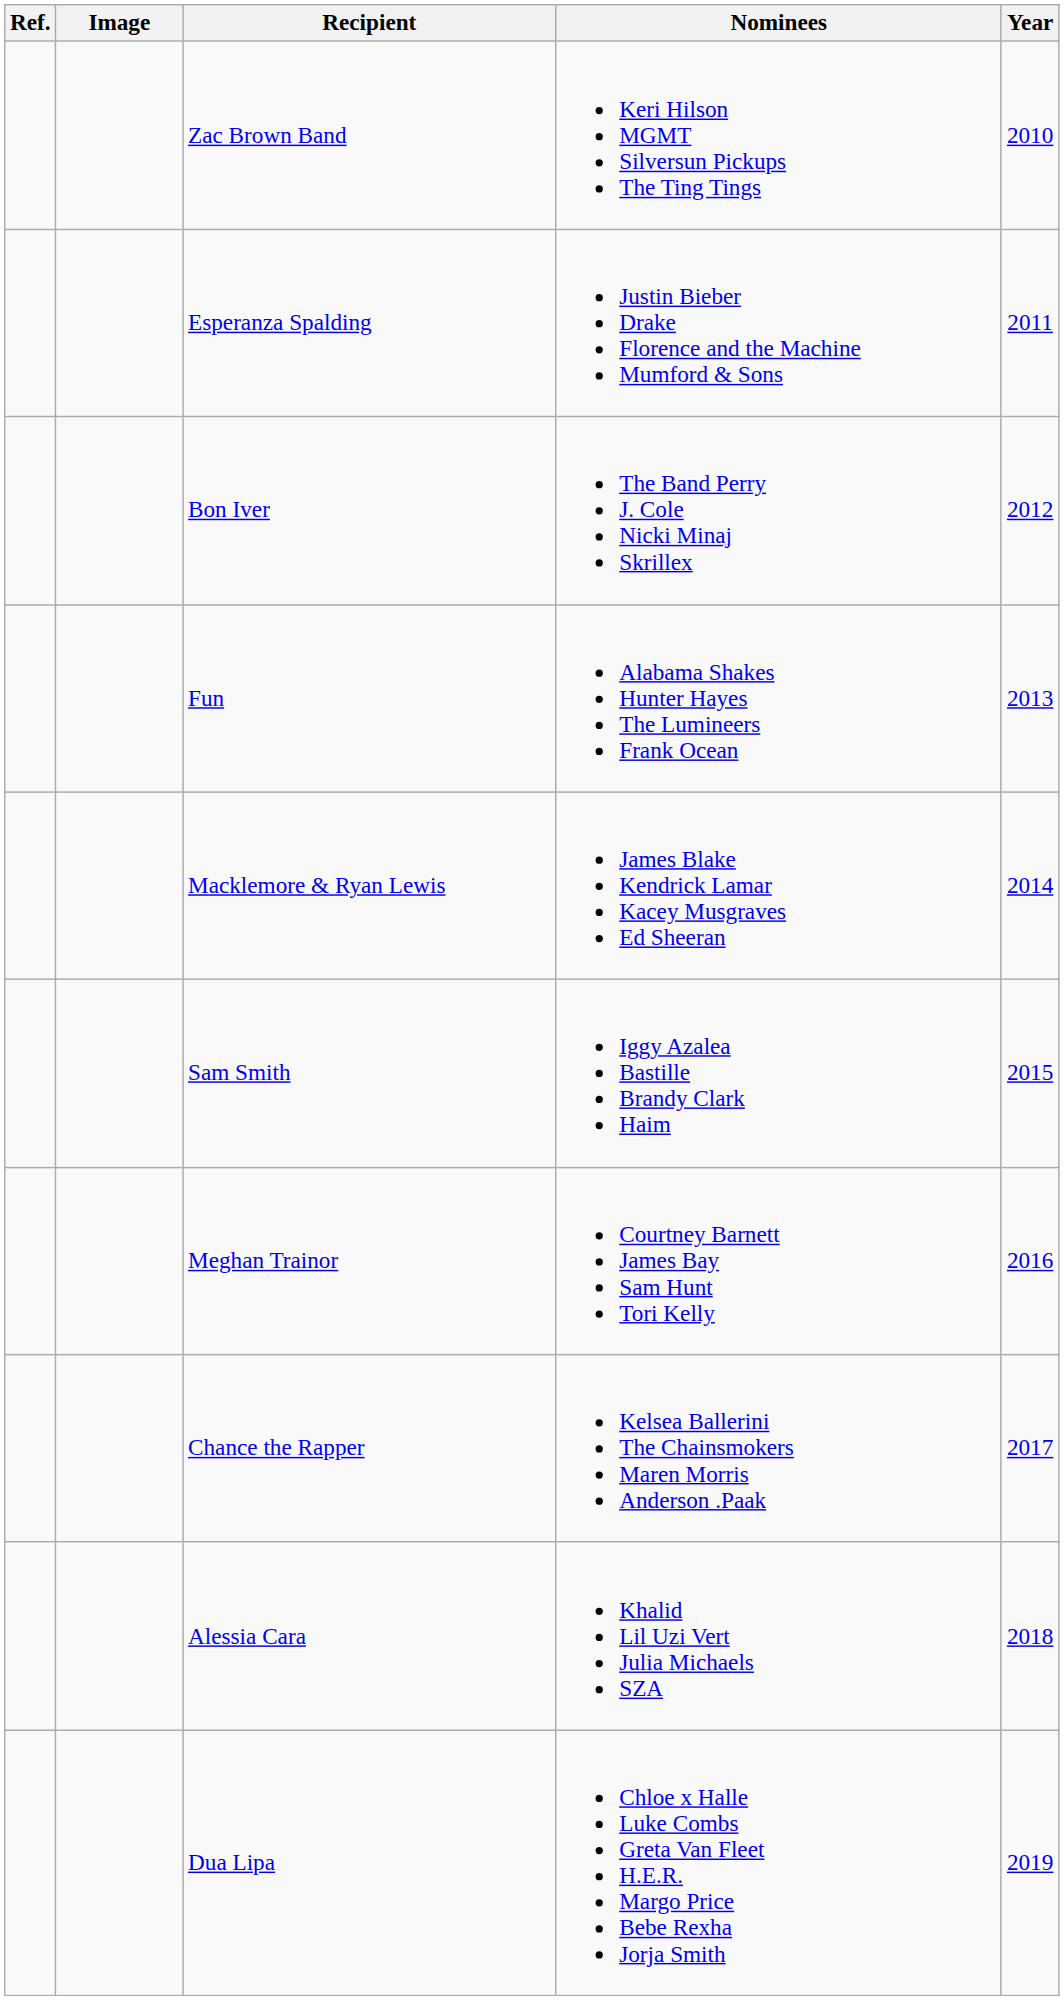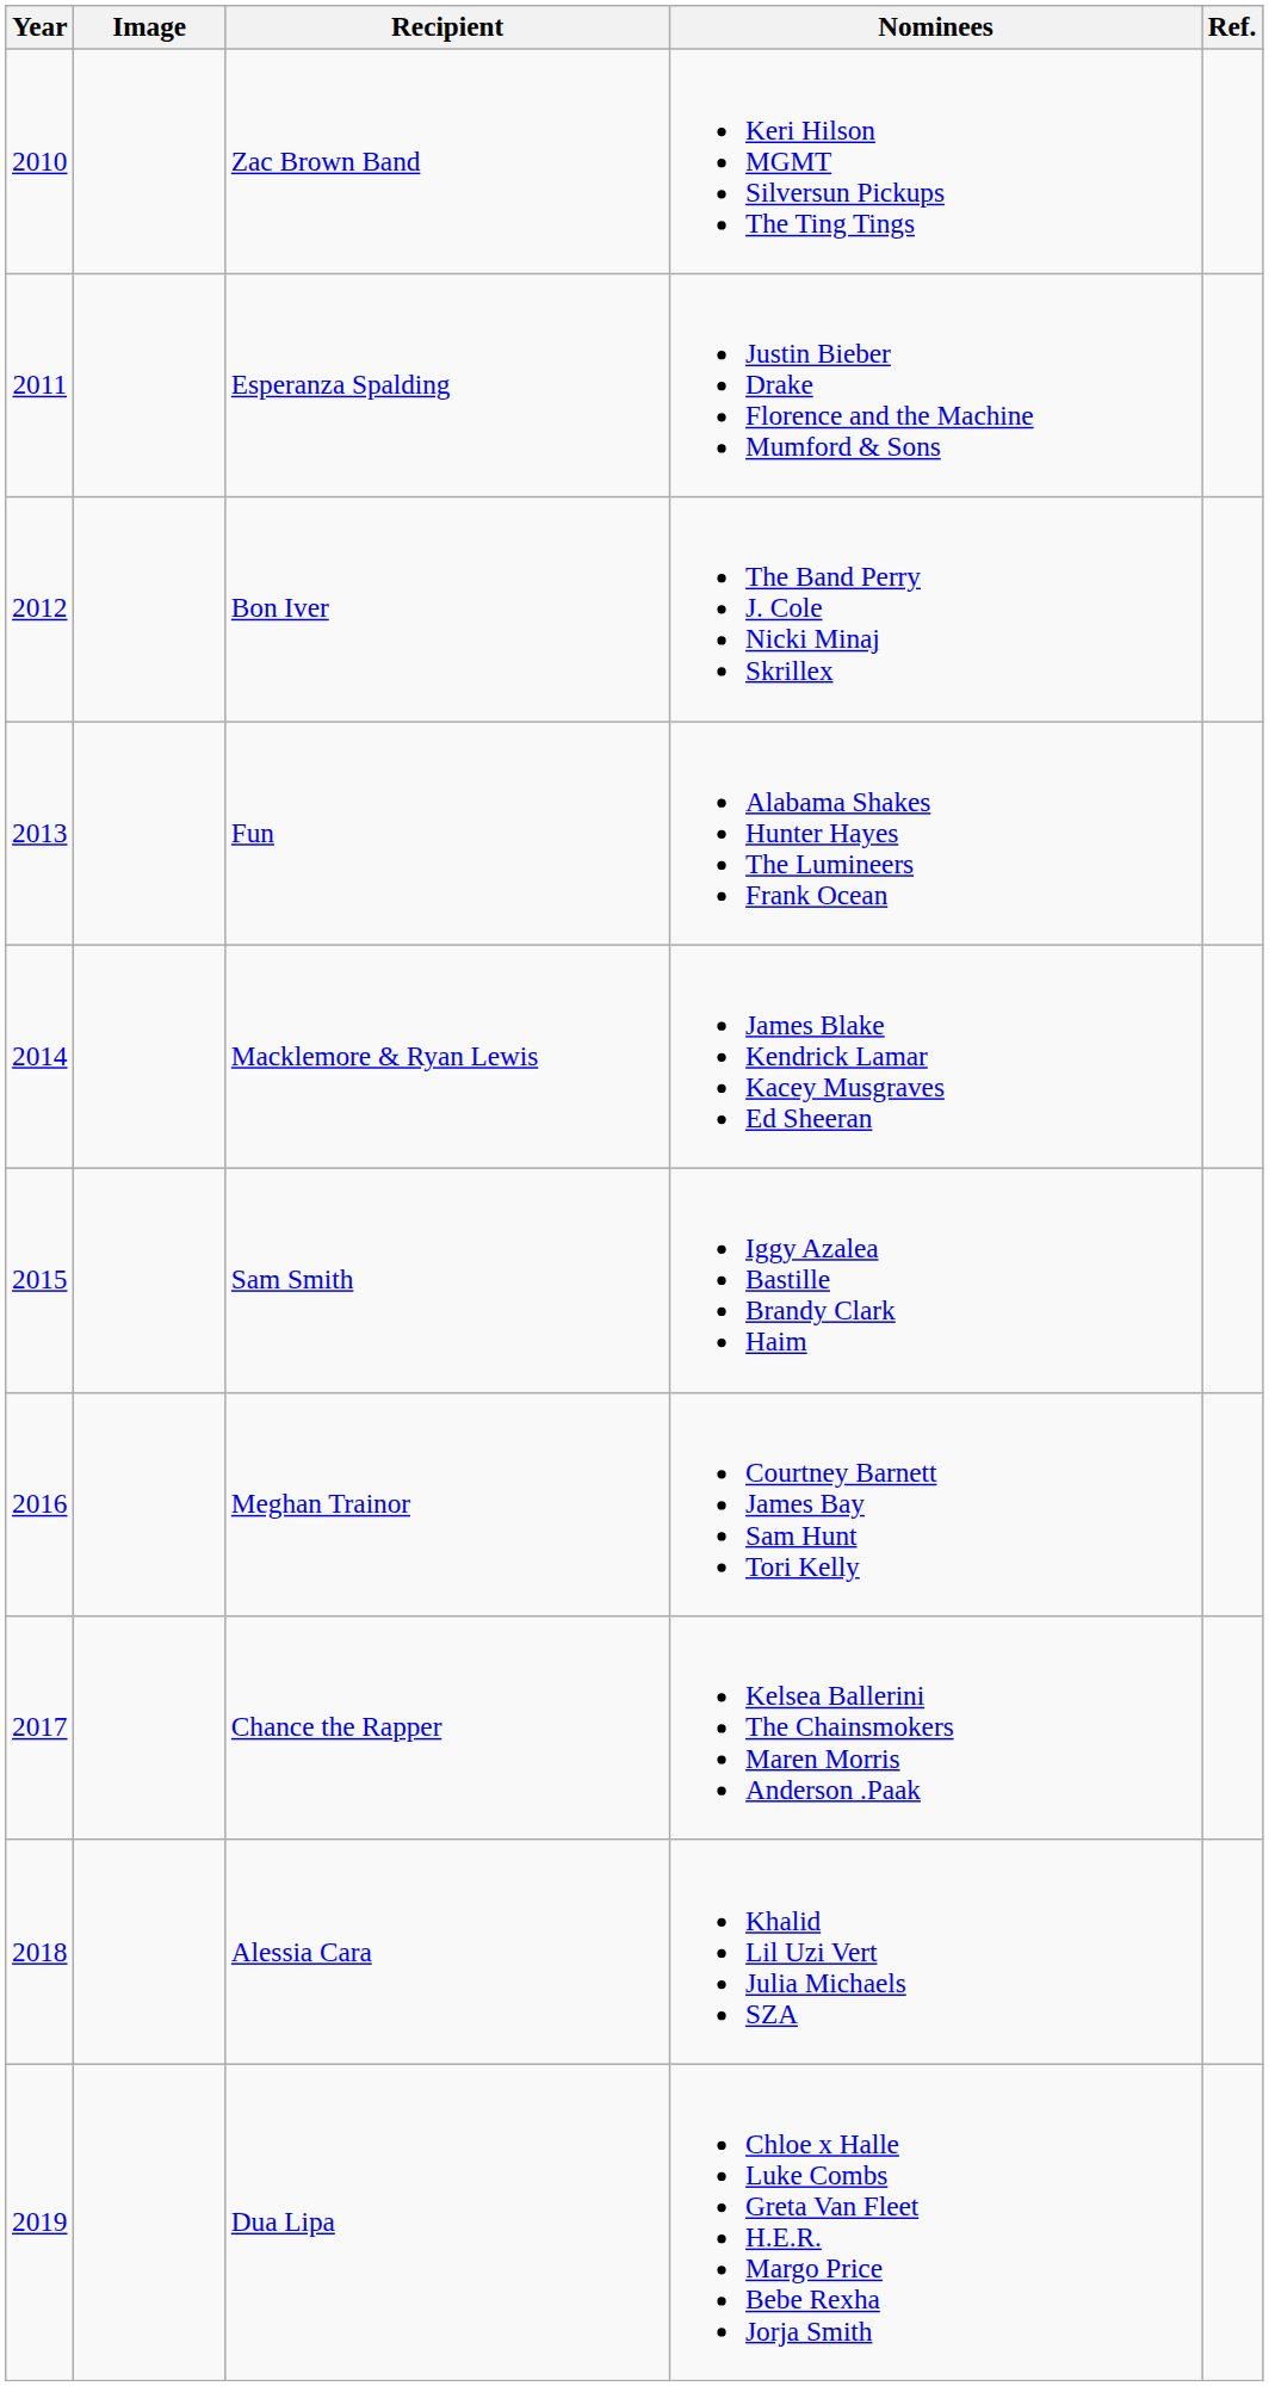columns swapped: Year <-> Ref.
